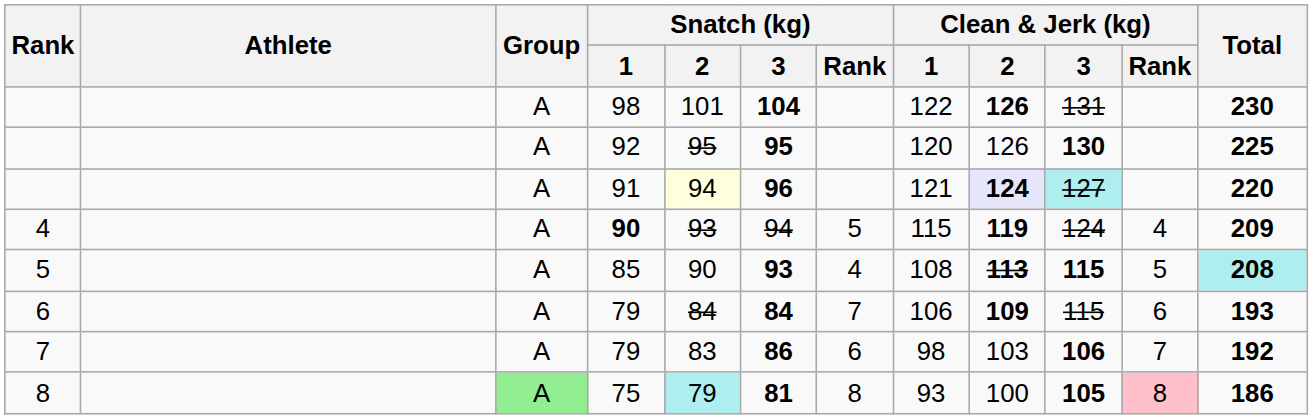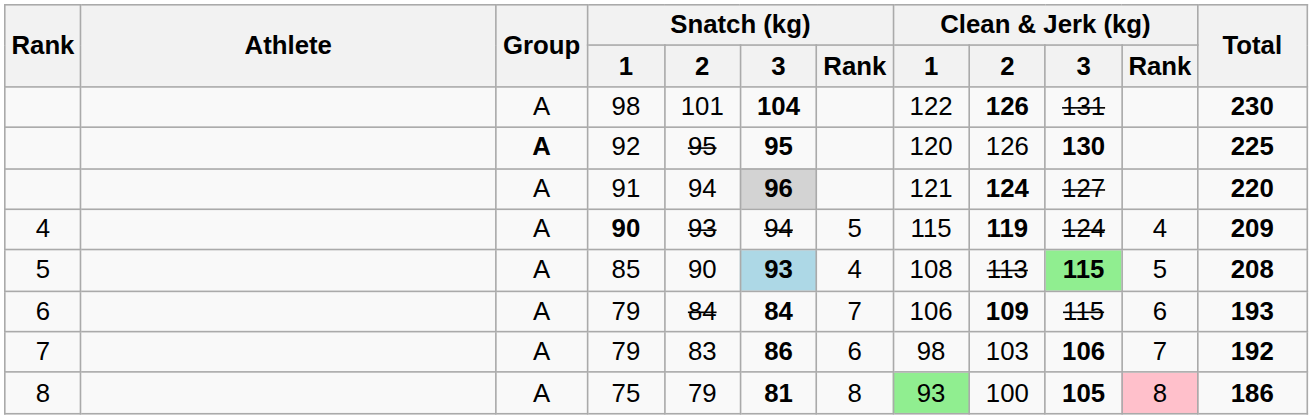92 | Group: normal -> bold
91 | Snatch (kg) / 2: lightyellow background -> no background
91 | Snatch (kg) / 3: no background -> lightgrey background
91 | Clean & Jerk (kg) / 2: lavender background -> no background
91 | Clean & Jerk (kg) / 3: paleturquoise background -> no background
85 | Snatch (kg) / 3: no background -> lightblue background
85 | Clean & Jerk (kg) / 2: bold -> normal
85 | Clean & Jerk (kg) / 3: no background -> lightgreen background
85 | Total: paleturquoise background -> no background
75 | Group: lightgreen background -> no background
75 | Snatch (kg) / 2: paleturquoise background -> no background
75 | Clean & Jerk (kg) / 1: no background -> lightgreen background
